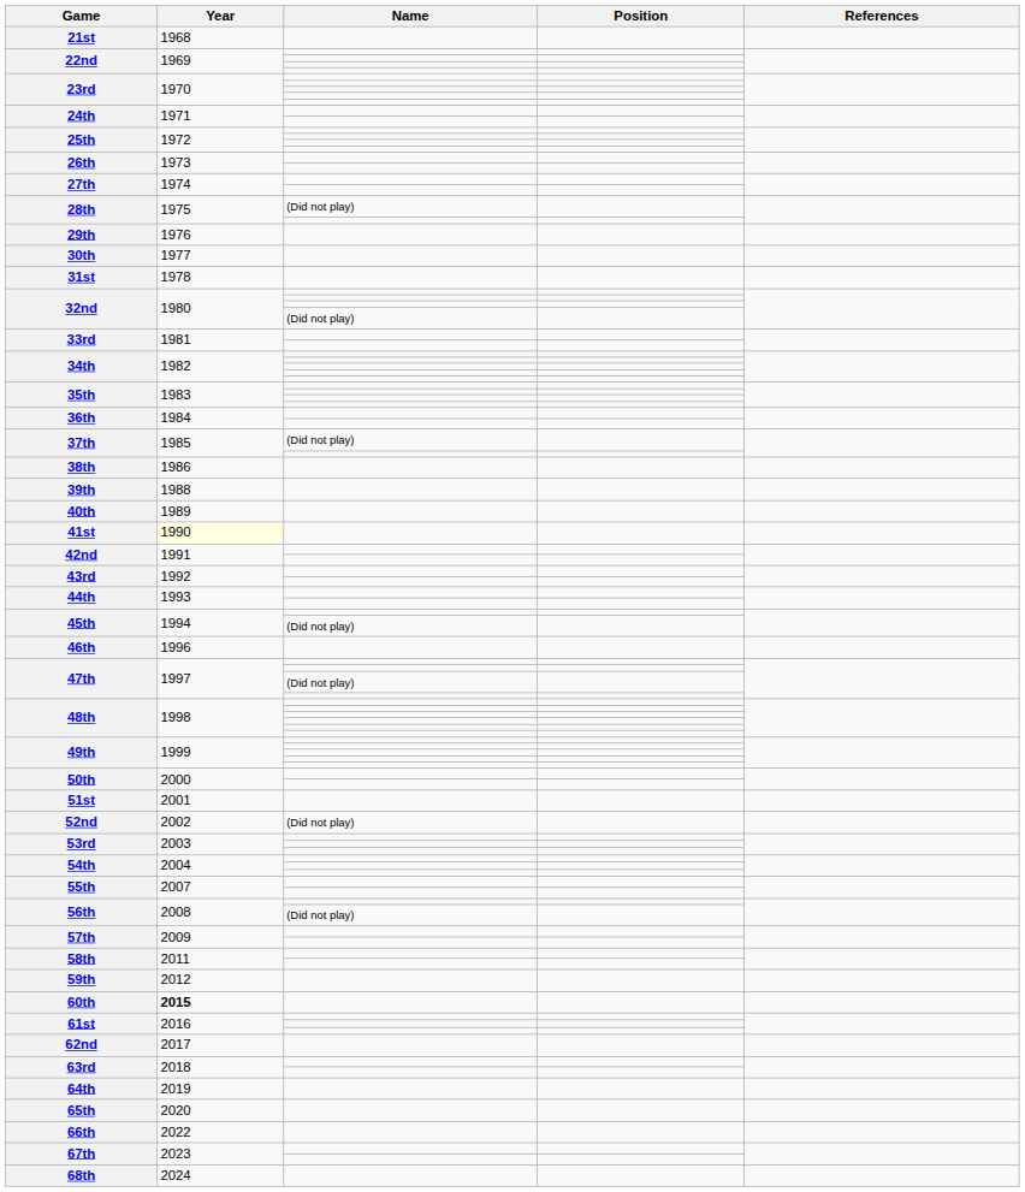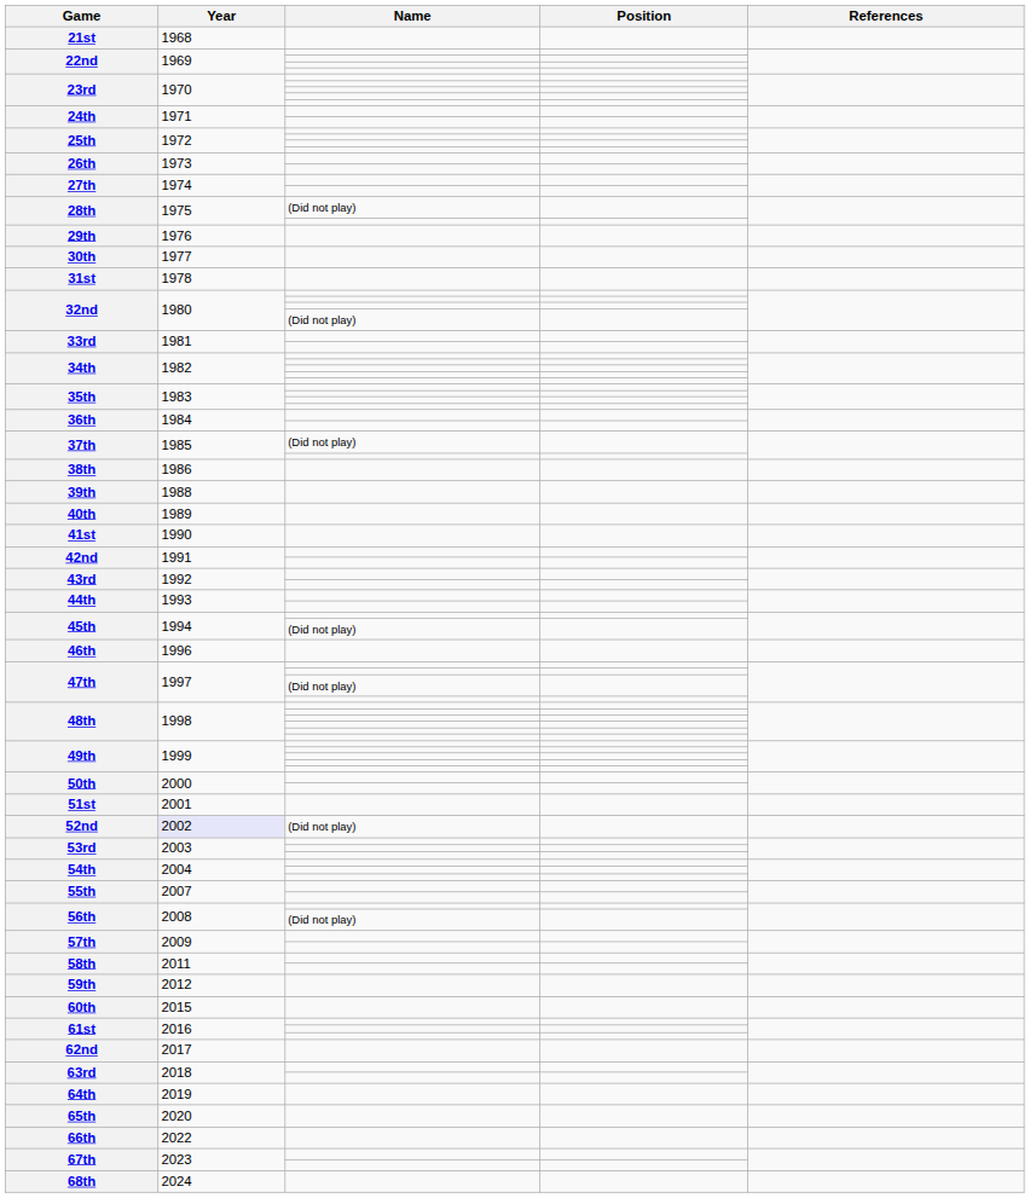41st | Year: lightyellow background -> no background
52nd | Year: no background -> lavender background
60th | Year: bold -> normal
